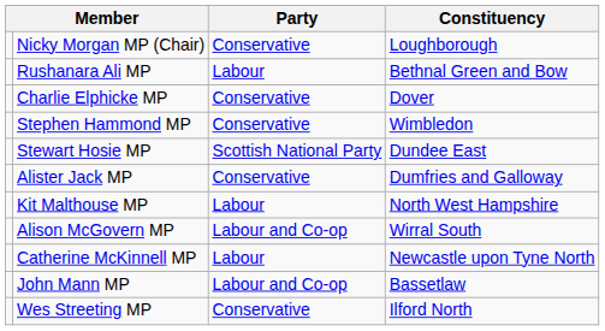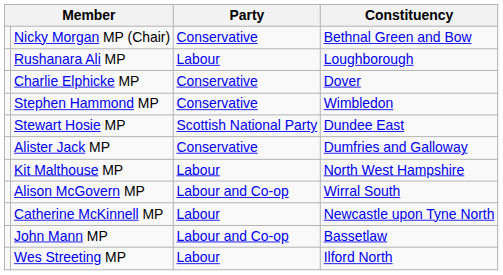Nicky Morgan MP (Chair) | Constituency: Loughborough -> Bethnal Green and Bow
Rushanara Ali MP | Constituency: Bethnal Green and Bow -> Loughborough
Wes Streeting MP | Party: Conservative -> Labour
